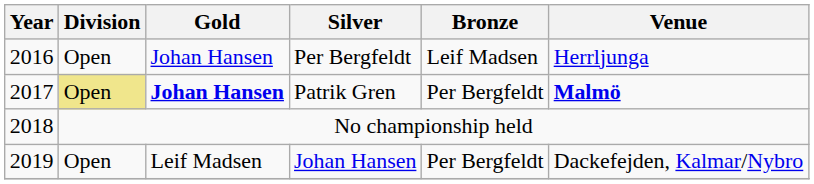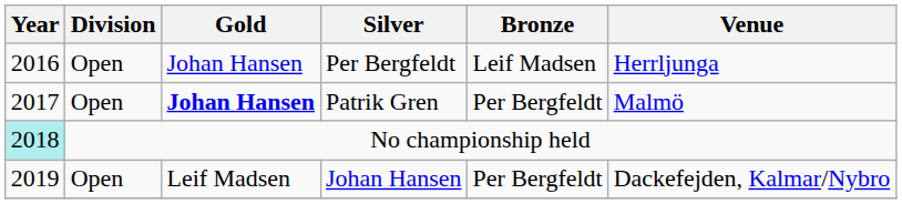Patrik Gren | Division: khaki background -> no background
Patrik Gren | Venue: bold -> normal
No championship held | Year: no background -> paleturquoise background
